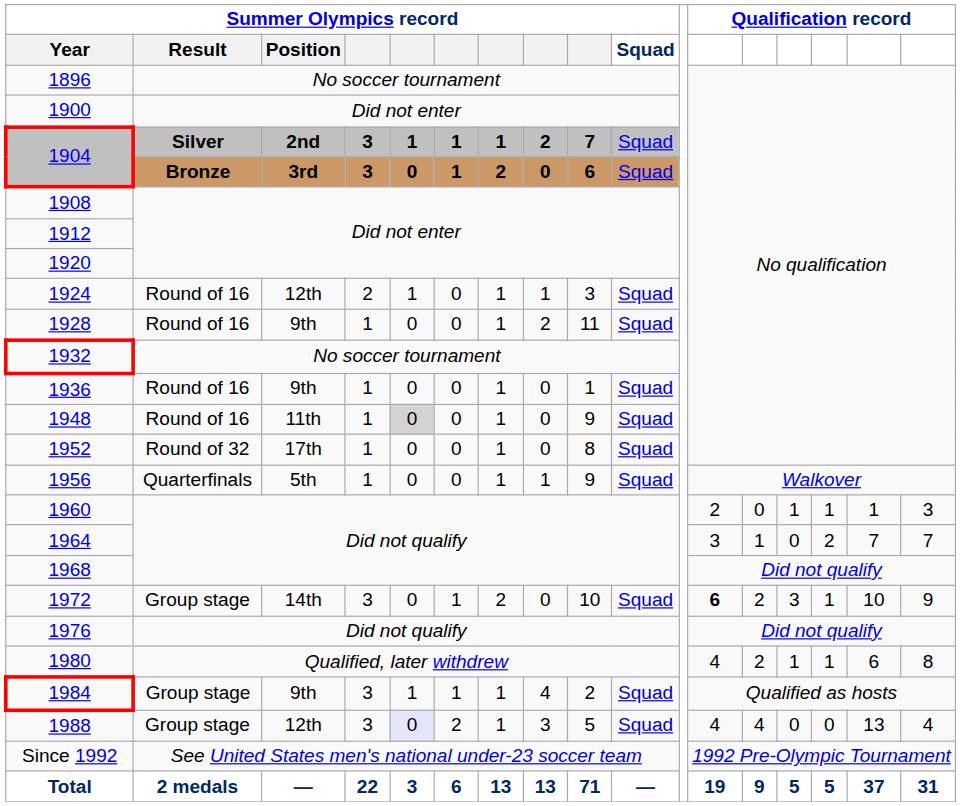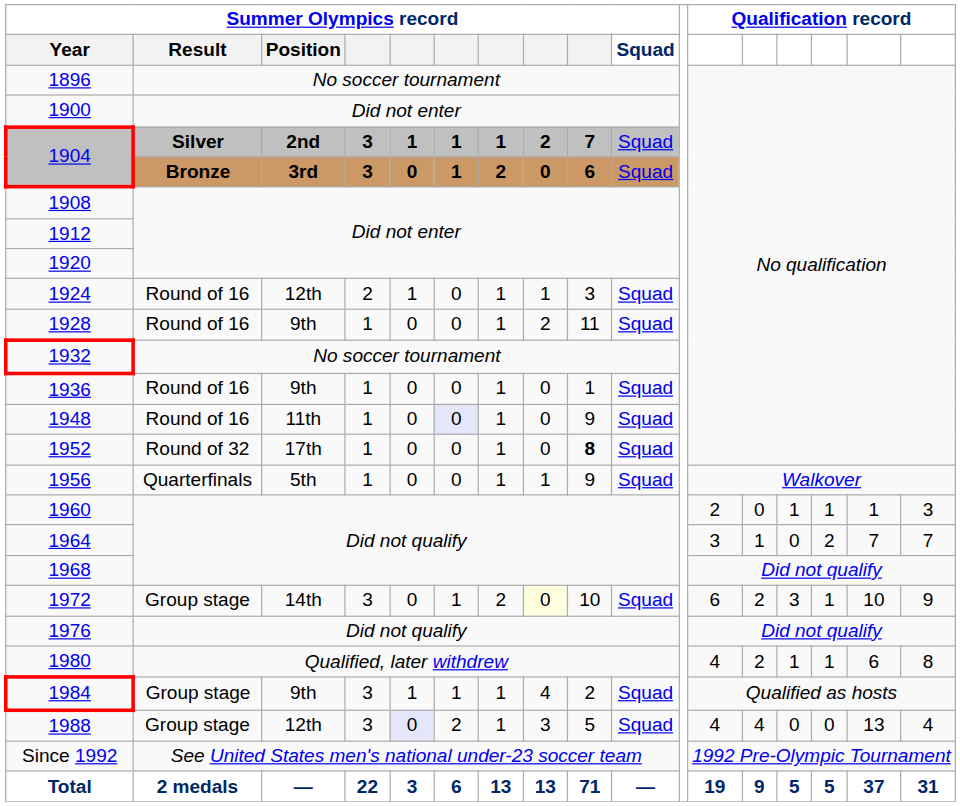1948 | column 5: lightgrey background -> no background
1948 | column 6: no background -> lavender background
1952 | column 9: normal -> bold
1972 | column 8: no background -> lightyellow background
1972 | column 12: bold -> normal
